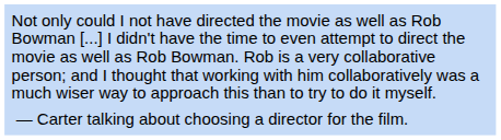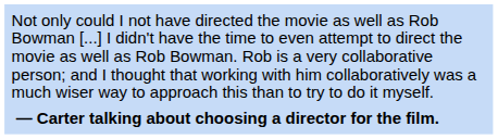row 2 | column 1: normal -> bold
